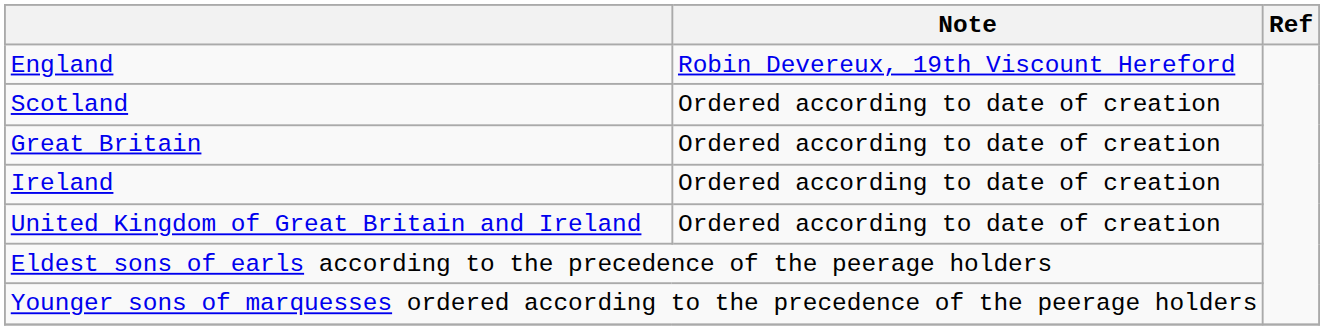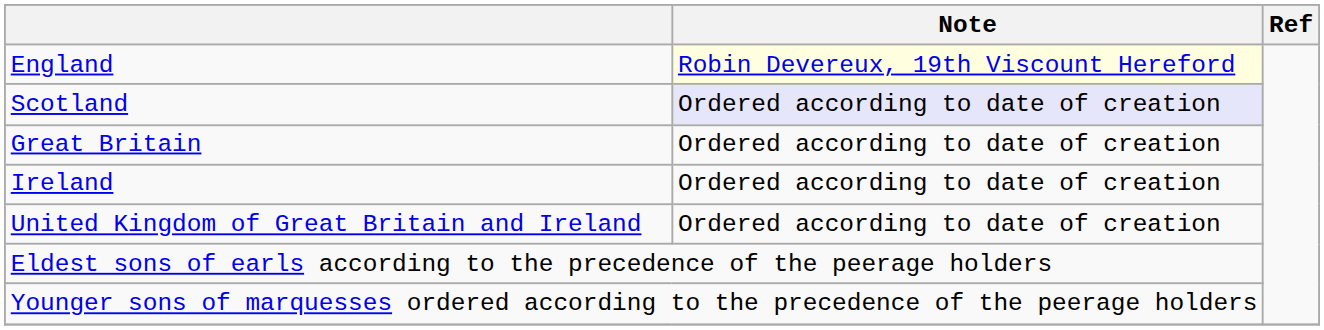England | Note: no background -> lightyellow background
Scotland | Note: no background -> lavender background
